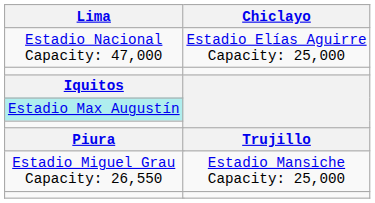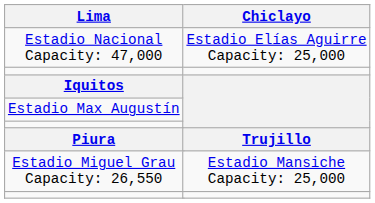Estadio Max Augustín | Lima: paleturquoise background -> no background
